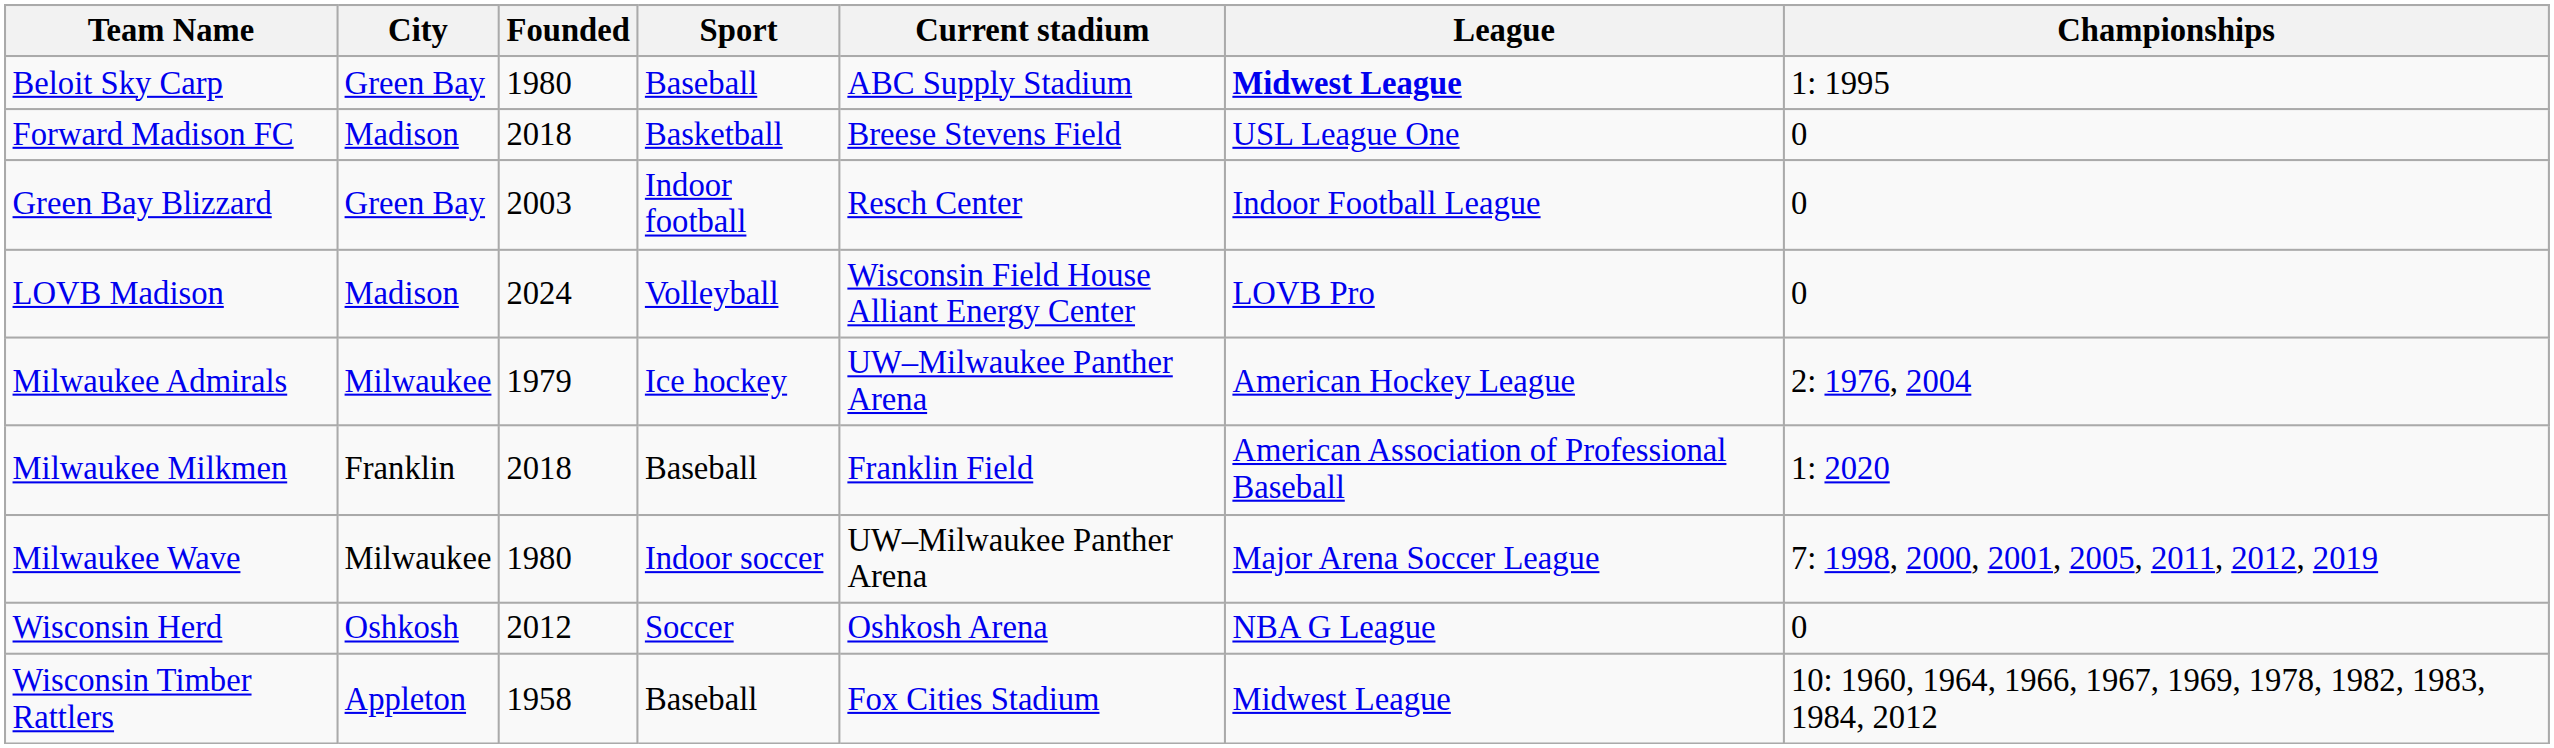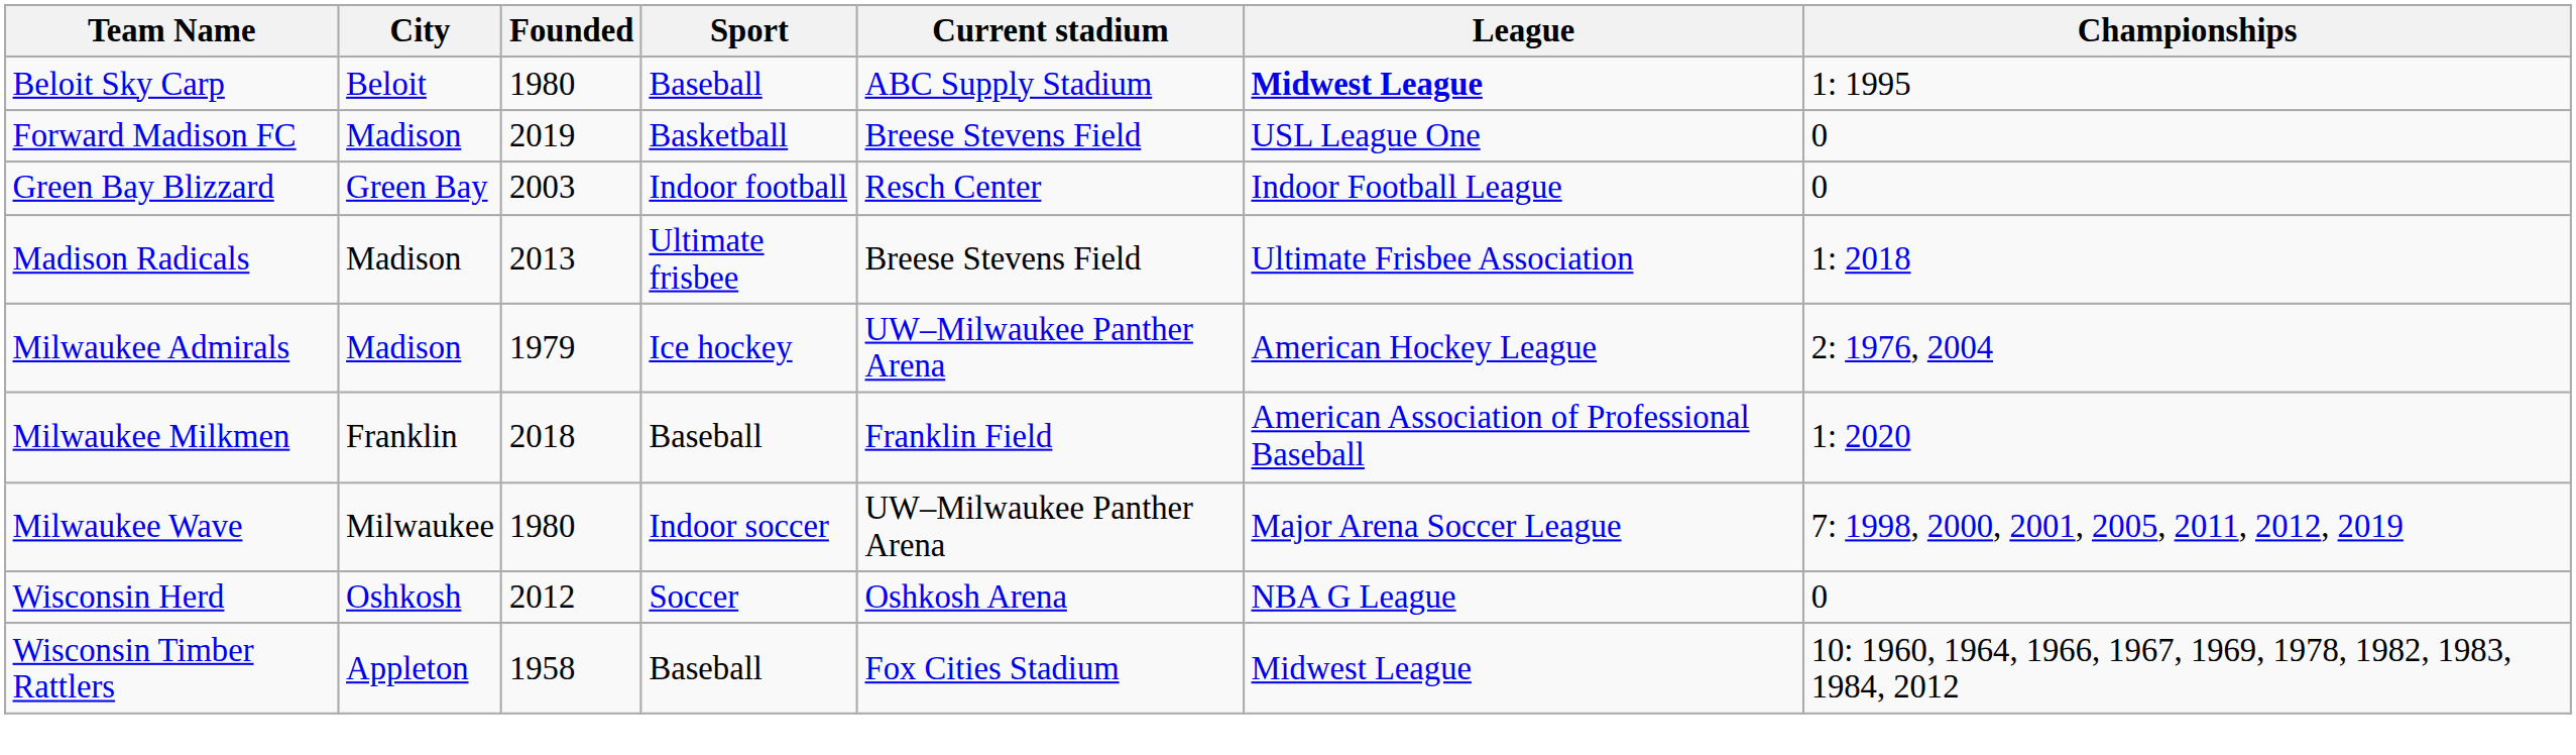Beloit Sky Carp | City: Green Bay -> Beloit
Forward Madison FC | Founded: 2018 -> 2019
- row: LOVB Madison | Madison | 2024 | Volleyball | Wisconsin Field House Alliant Energy Center | LOVB Pro | 0
+ row: Madison Radicals | Madison | 2013 | Ultimate frisbee | Breese Stevens Field | Ultimate Frisbee Association | 1: 2018
Milwaukee Admirals | City: Milwaukee -> Madison
